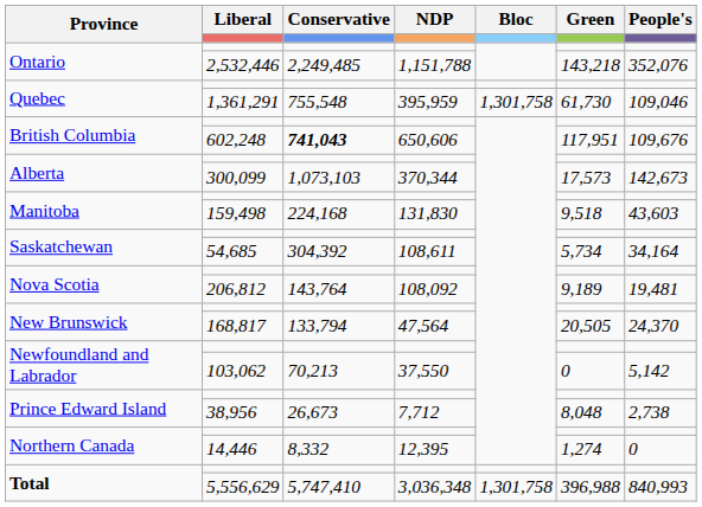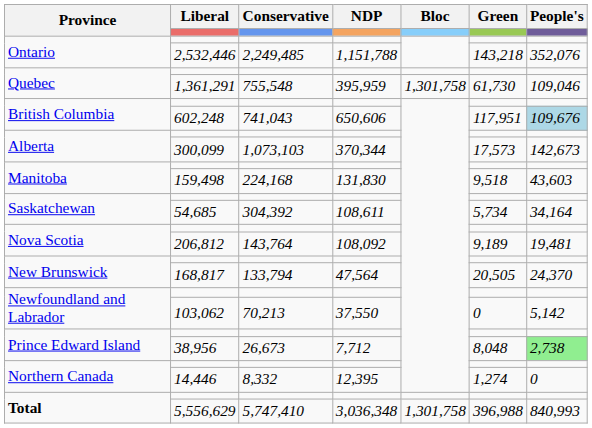602,248 | Conservative: bold -> normal
602,248 | People's: no background -> lightblue background
38,956 | People's: no background -> lightgreen background
